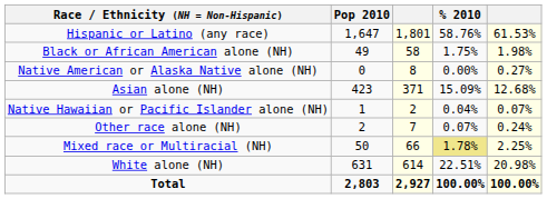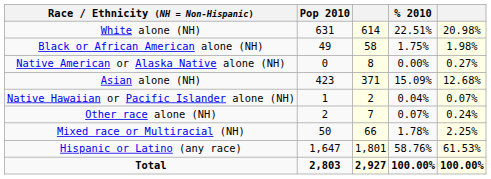rows swapped: White alone (NH) <-> Hispanic or Latino (any race)
Mixed race or Multiracial (NH) | % 2010: khaki background -> no background
